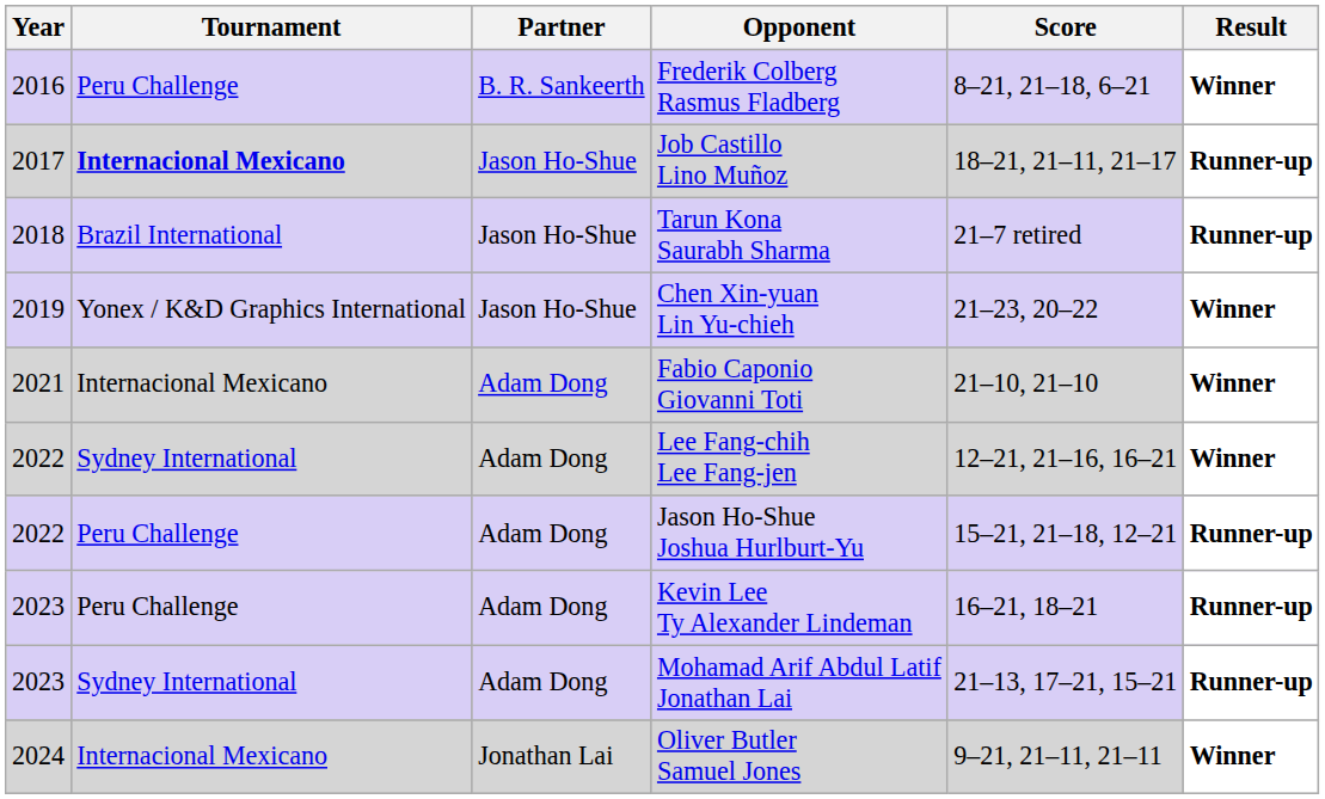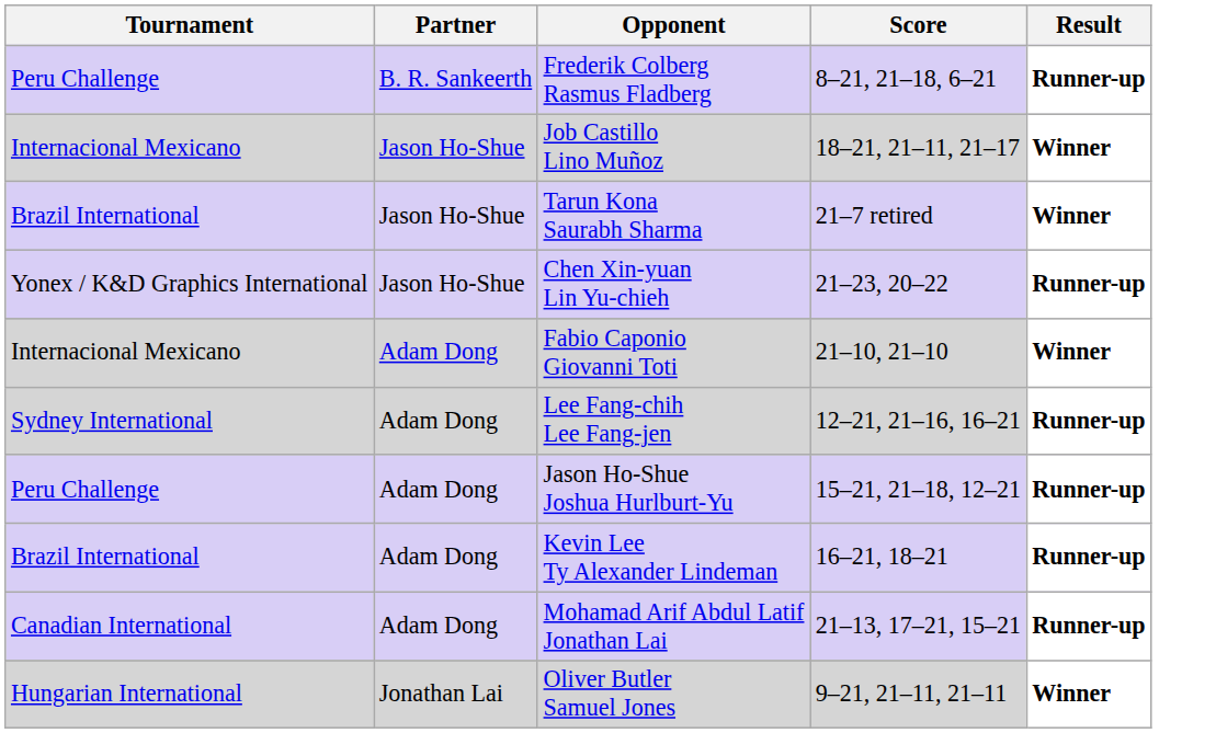- column: Year | 2016 | 2017 | 2018 | 2019 | 2021 | 2022 | 2022 | 2023 | 2023 | 2024
Frederik Colberg Rasmus Fladberg | Result: Winner -> Runner-up
Job Castillo Lino Muñoz | Tournament: bold -> normal
Job Castillo Lino Muñoz | Result: Runner-up -> Winner
Tarun Kona Saurabh Sharma | Result: Runner-up -> Winner
Chen Xin-yuan Lin Yu-chieh | Result: Winner -> Runner-up
Lee Fang-chih Lee Fang-jen | Result: Winner -> Runner-up
Kevin Lee Ty Alexander Lindeman | Tournament: Peru Challenge -> Brazil International
Mohamad Arif Abdul Latif Jonathan Lai | Tournament: Sydney International -> Canadian International
Oliver Butler Samuel Jones | Tournament: Internacional Mexicano -> Hungarian International
